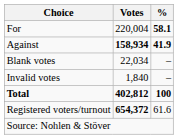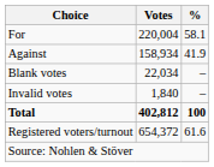For | %: bold -> normal
Against | Votes: bold -> normal
Against | %: bold -> normal
Registered voters/turnout | Votes: bold -> normal
